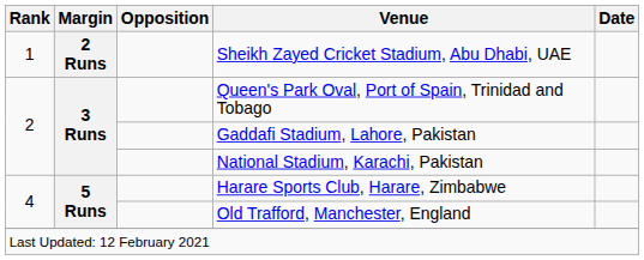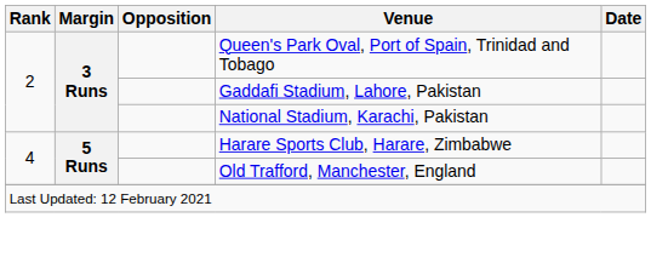- row: 1 | 2 Runs | Sheikh Zayed Cricket Stadium, Abu Dhabi, UAE
